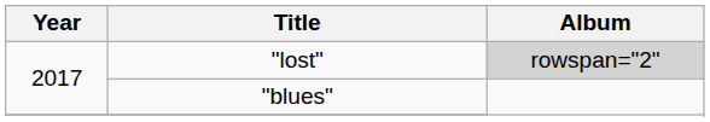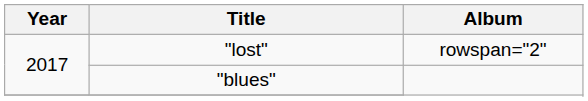"lost" | Album: lightgrey background -> no background
